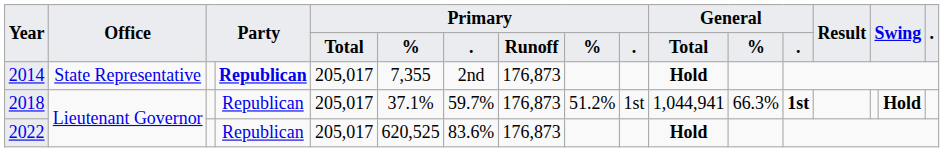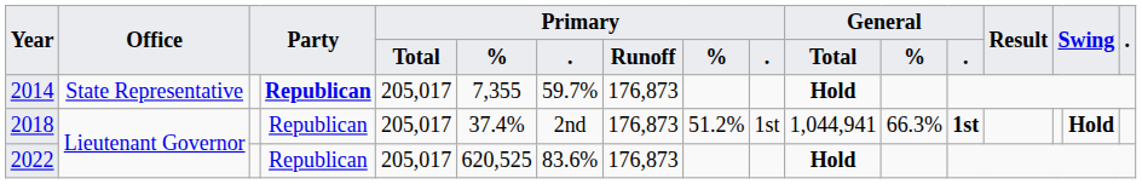2014 | column 7: 2nd -> 59.7%
2018 | column 6: 37.1% -> 37.4%
2018 | column 7: 59.7% -> 2nd
